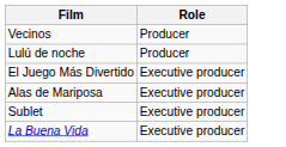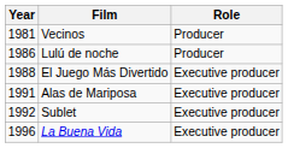+ column: Year | 1981 | 1986 | 1988 | 1991 | 1992 | 1996
